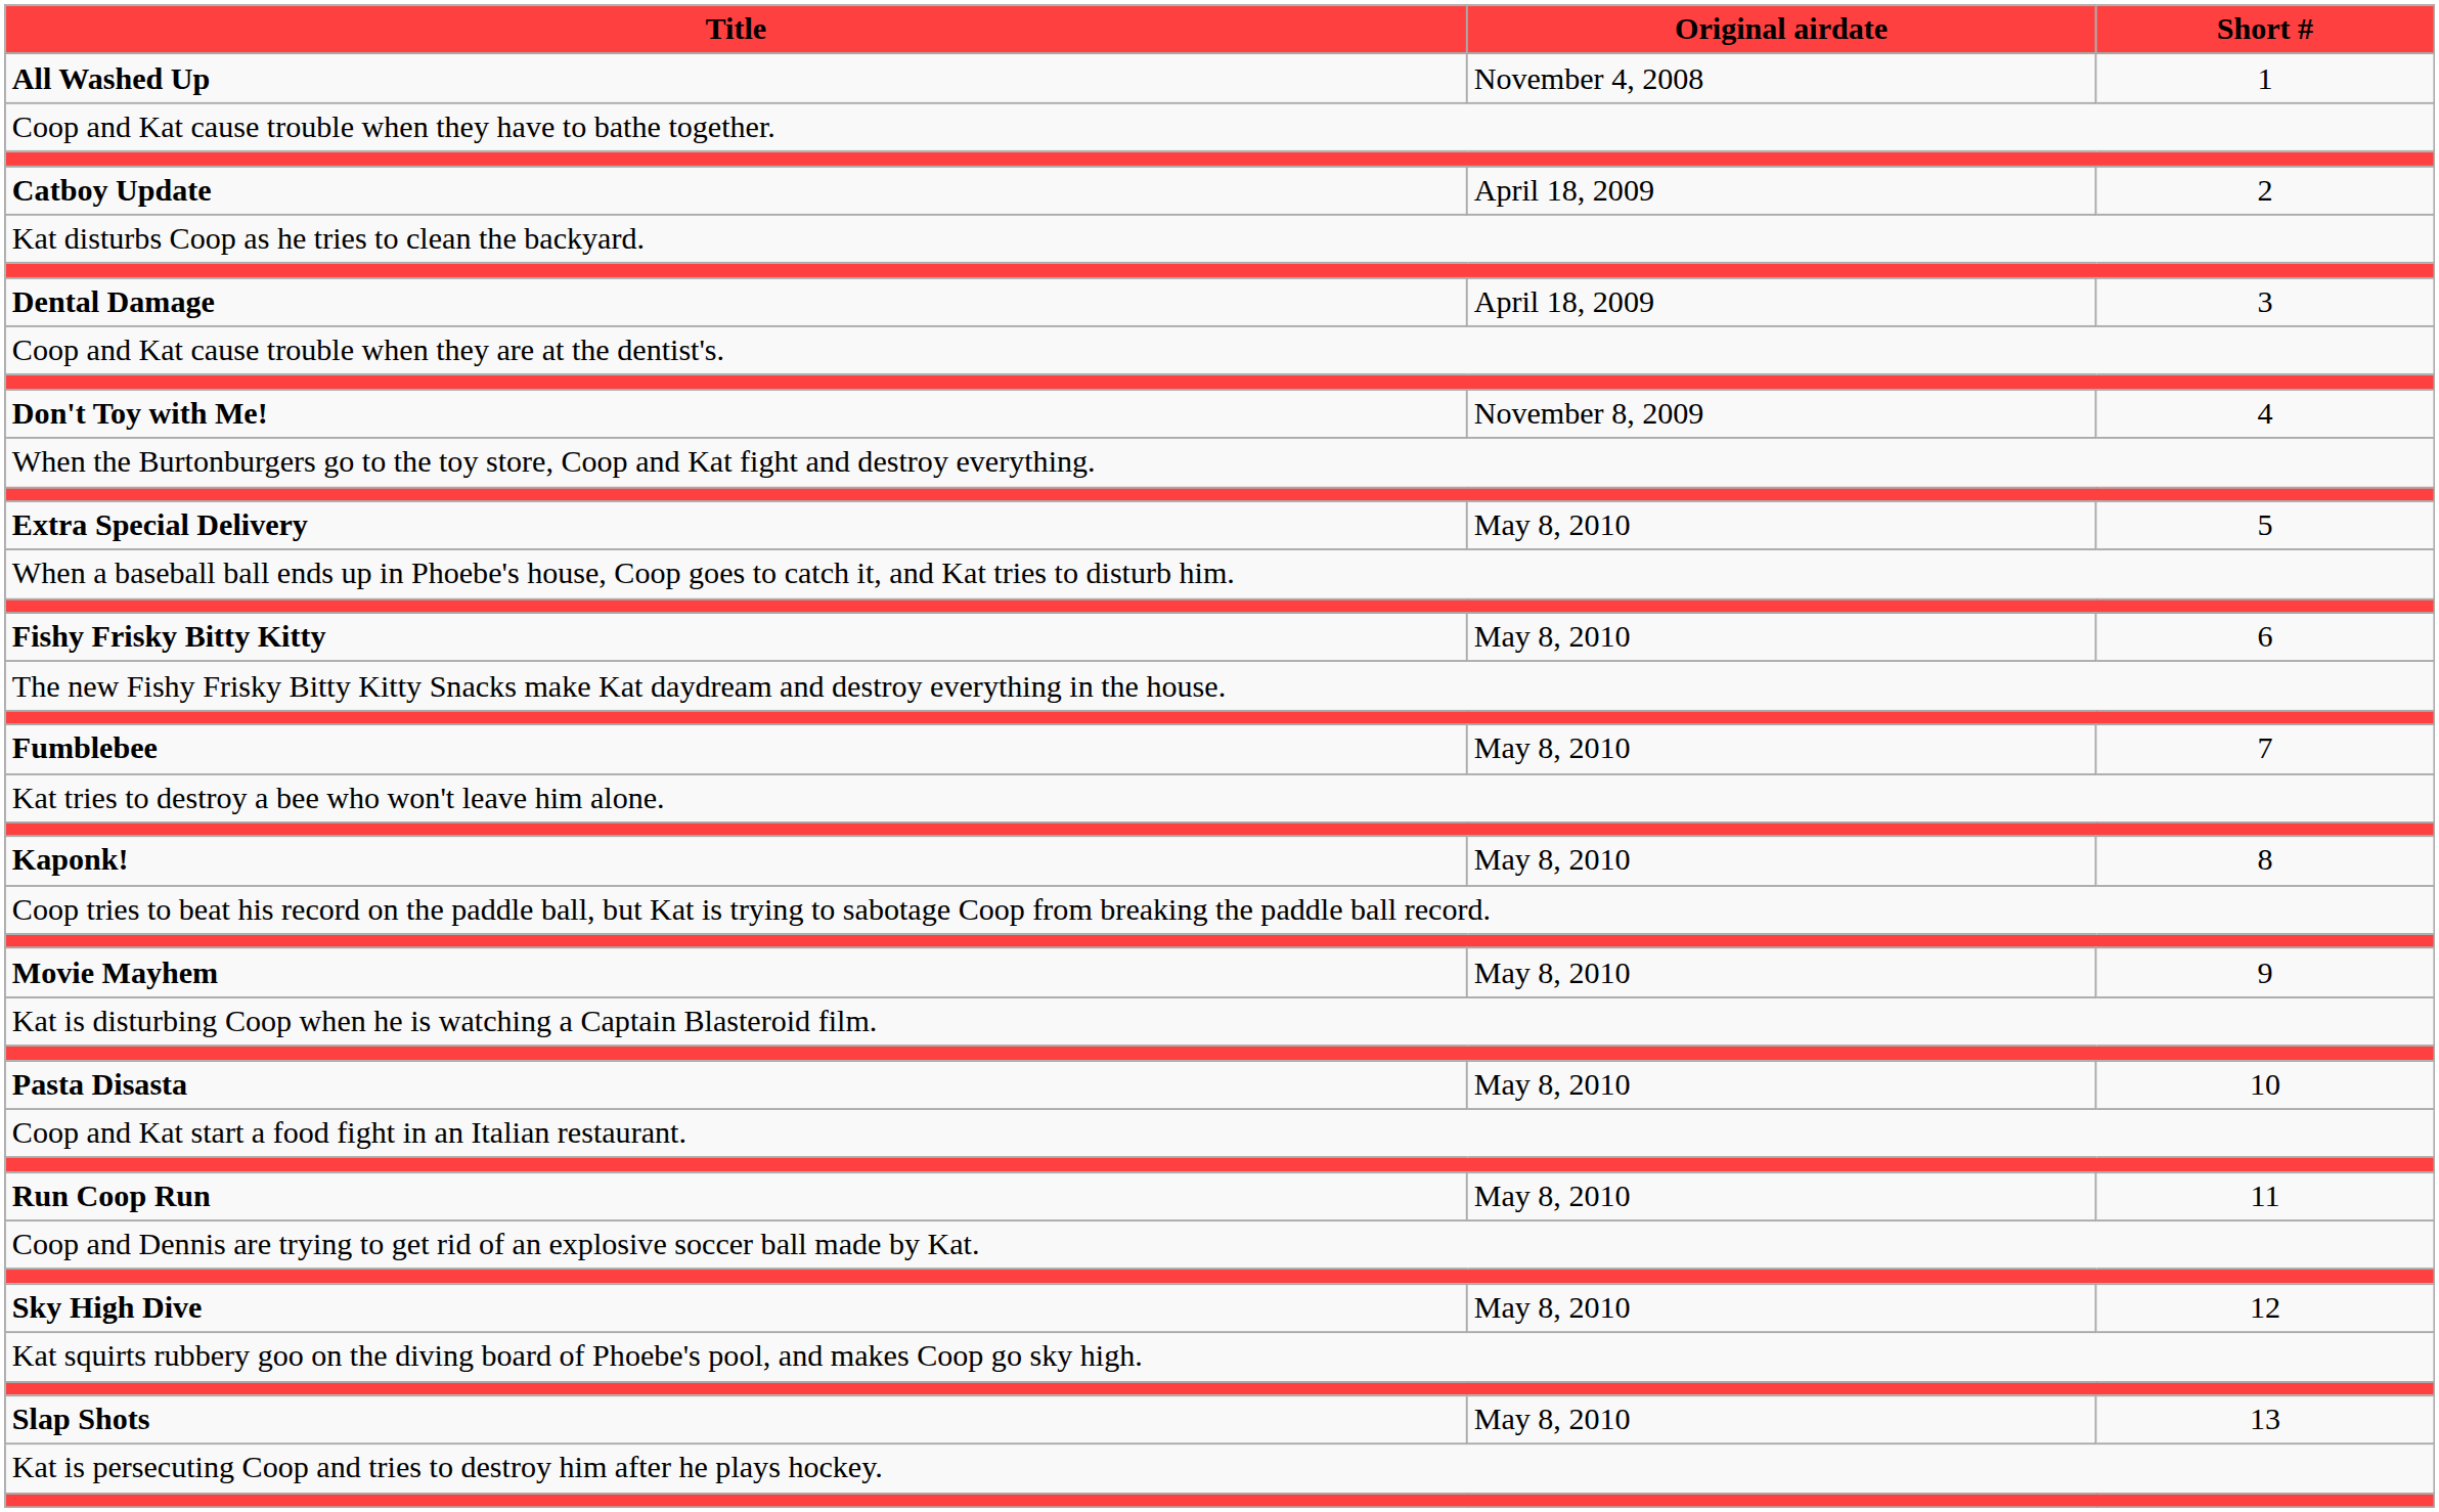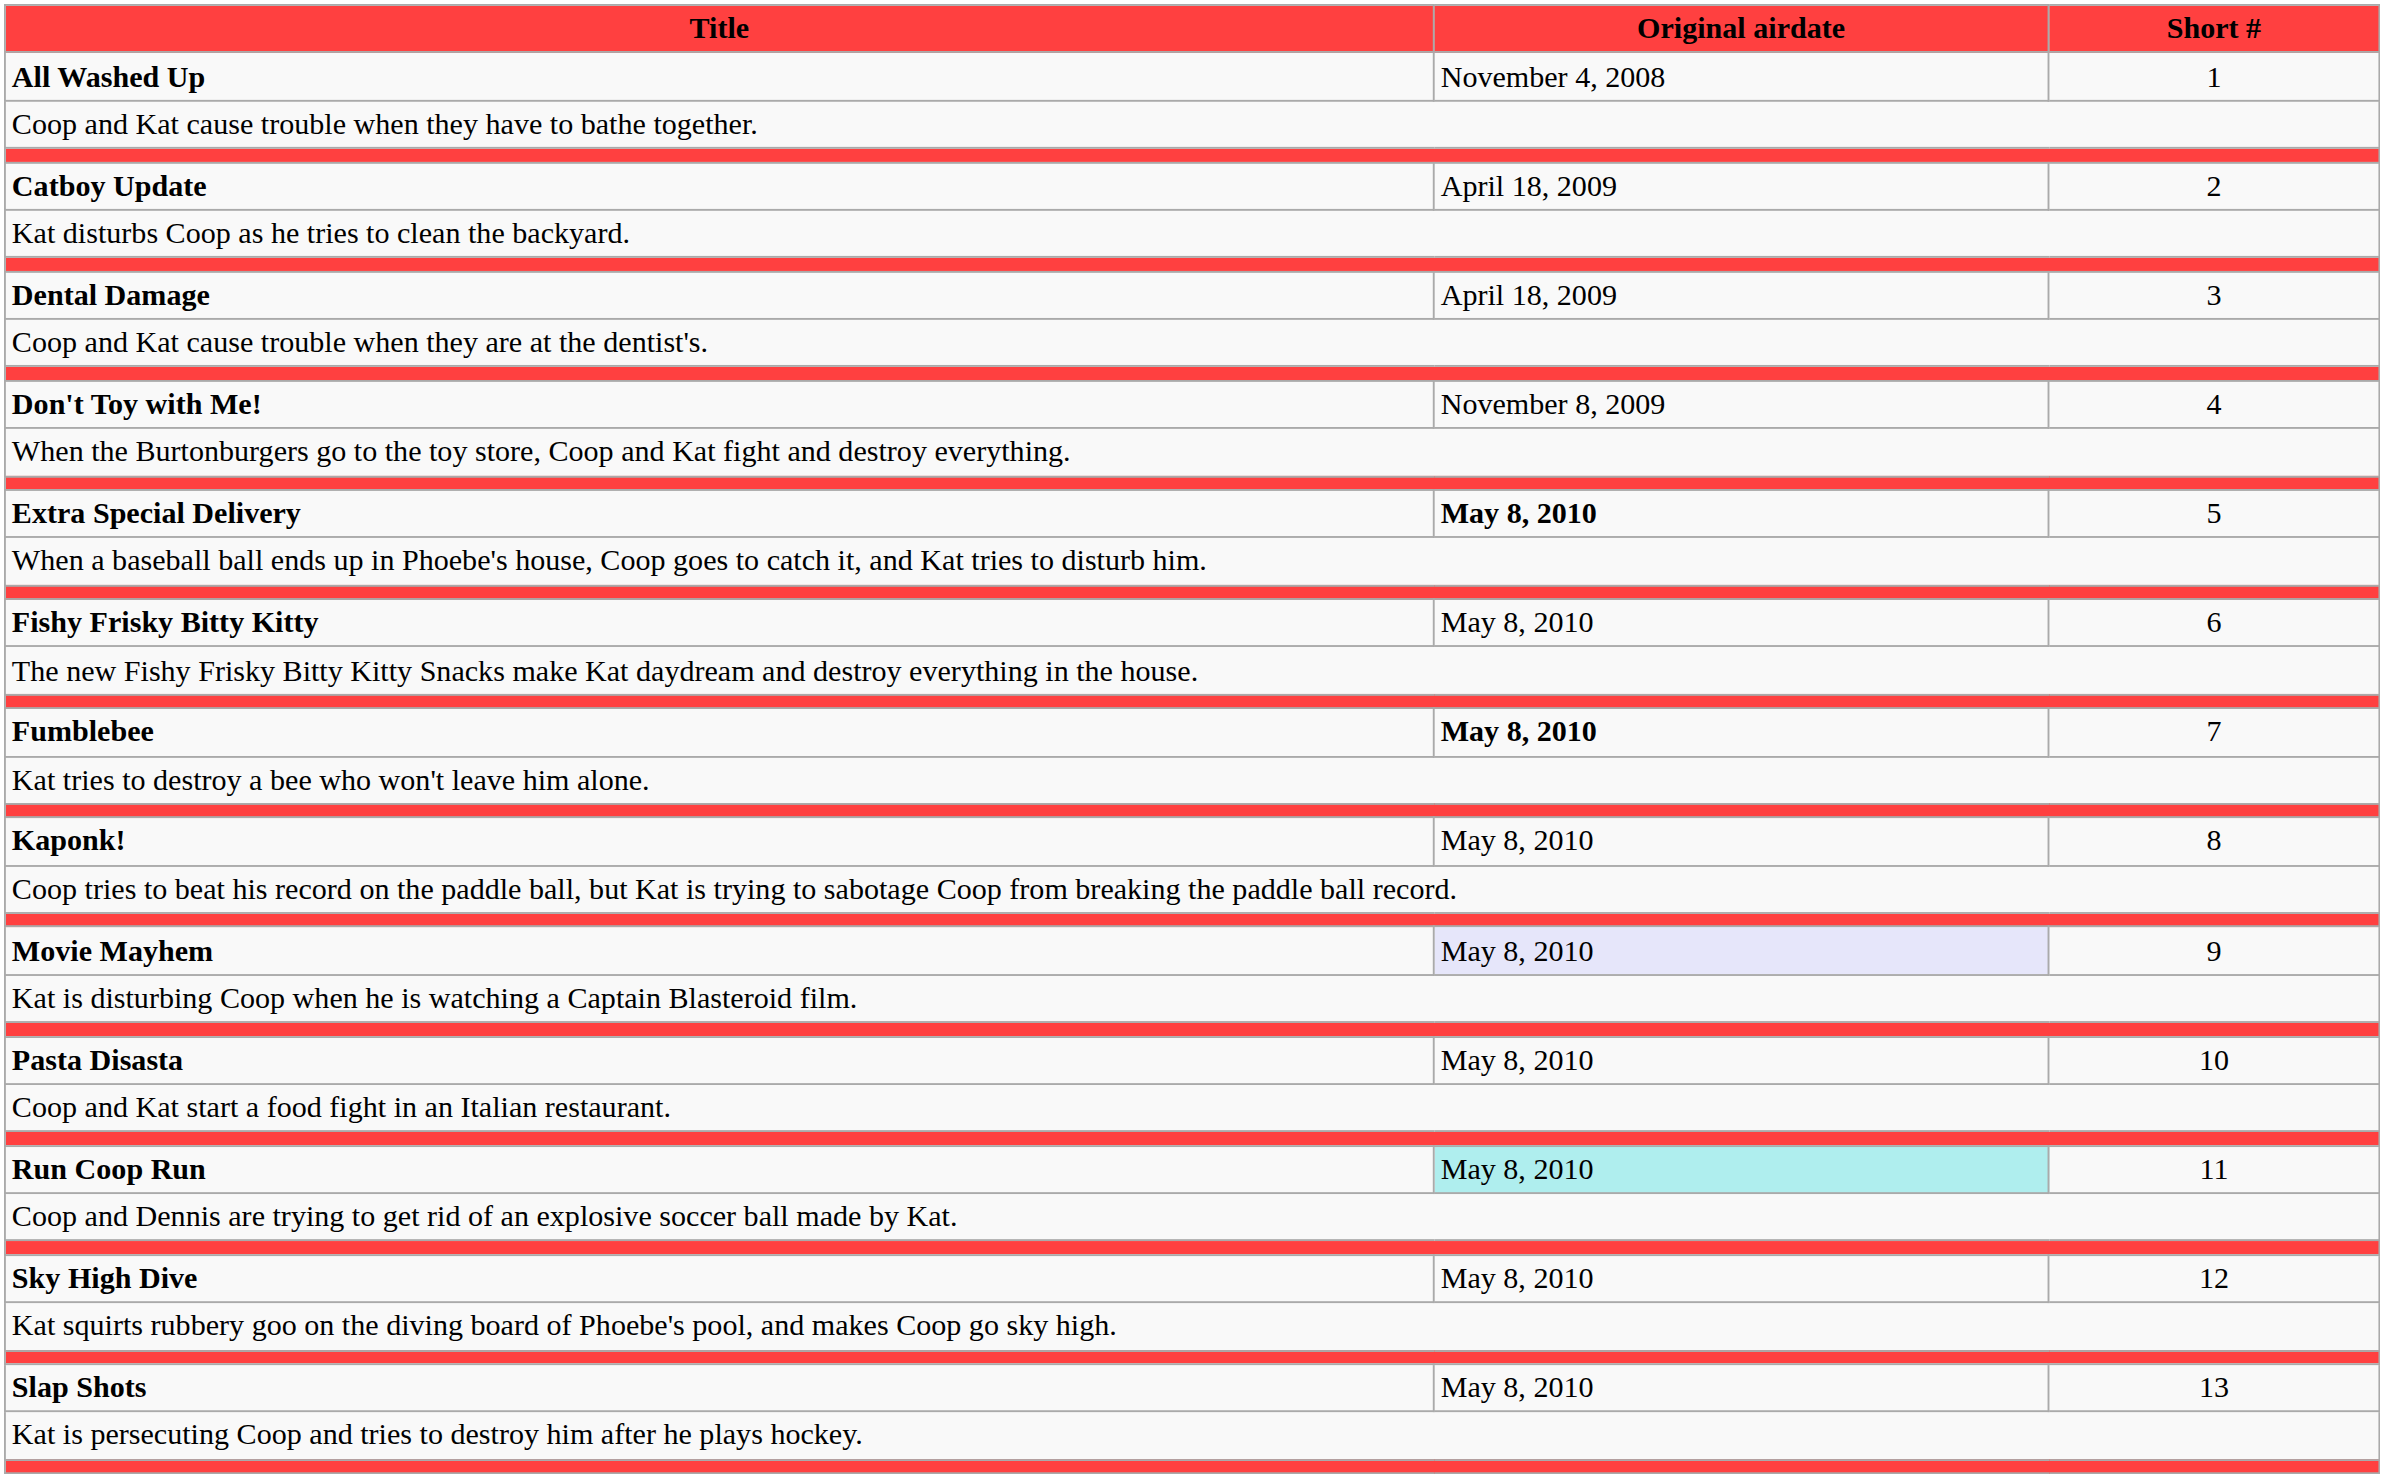Extra Special Delivery | Original airdate: normal -> bold
Fumblebee | Original airdate: normal -> bold
Movie Mayhem | Original airdate: no background -> lavender background
Run Coop Run | Original airdate: no background -> paleturquoise background
